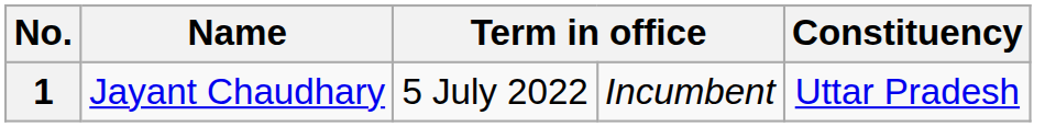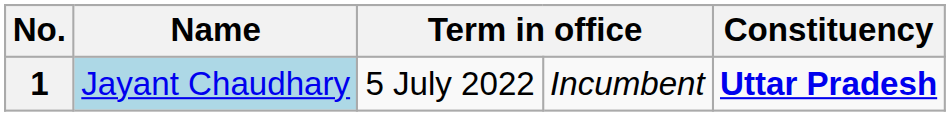1 | Name: no background -> lightblue background
1 | column 5: normal -> bold
